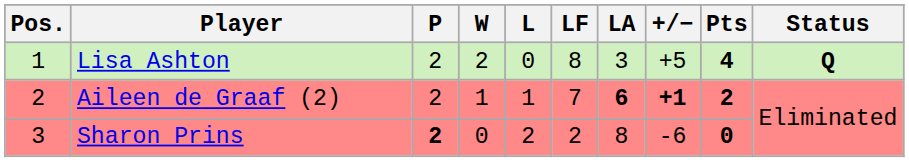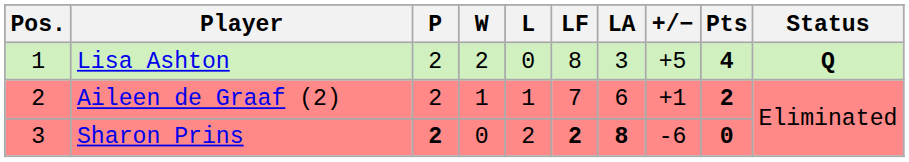Aileen de Graaf (2) | LA: bold -> normal
Aileen de Graaf (2) | +/−: bold -> normal
Sharon Prins | LF: normal -> bold
Sharon Prins | LA: normal -> bold
